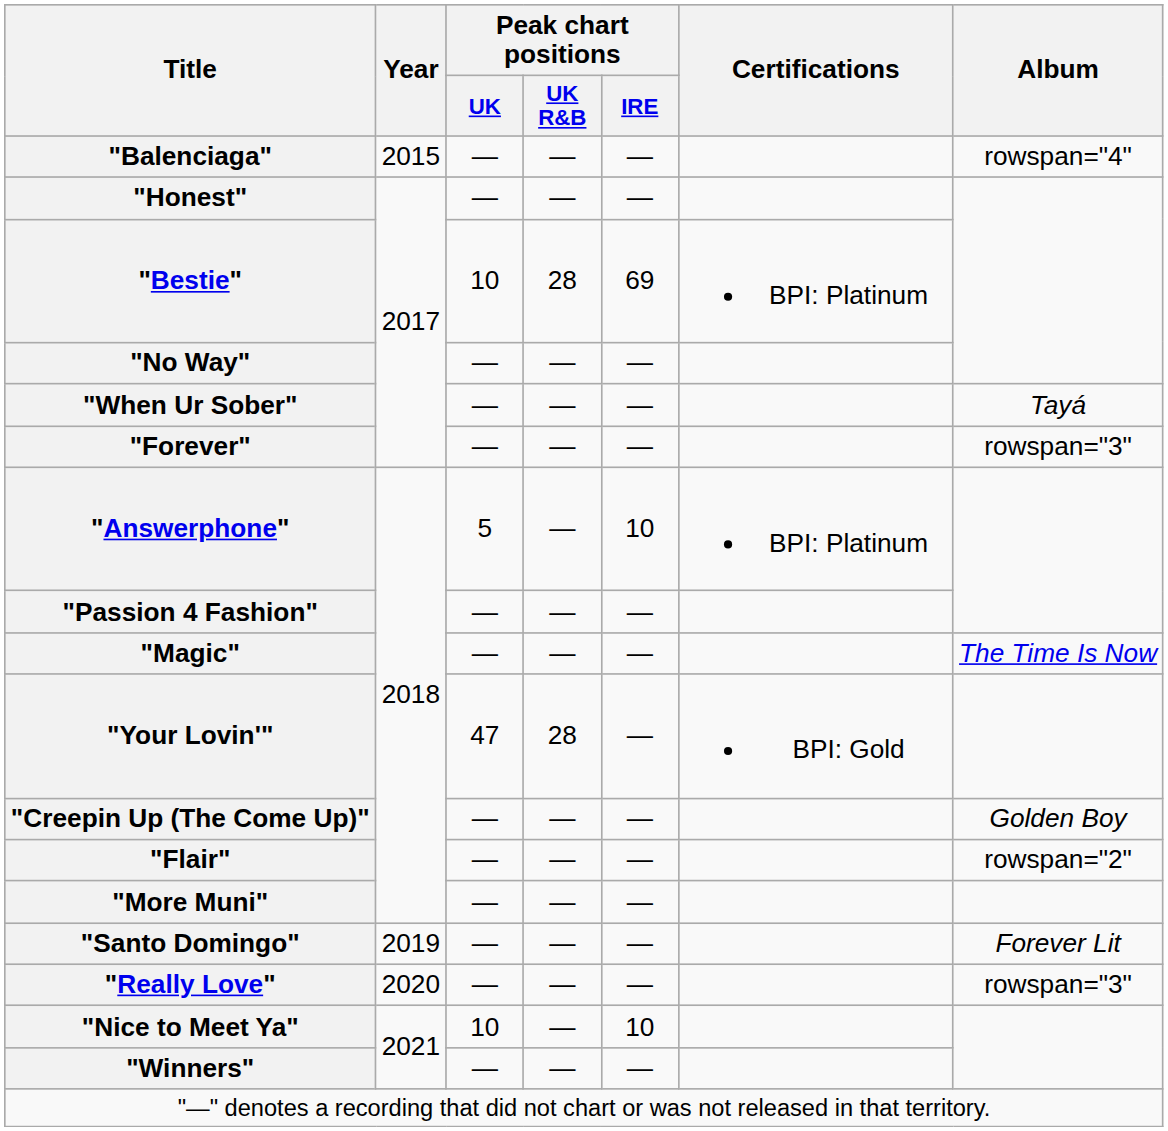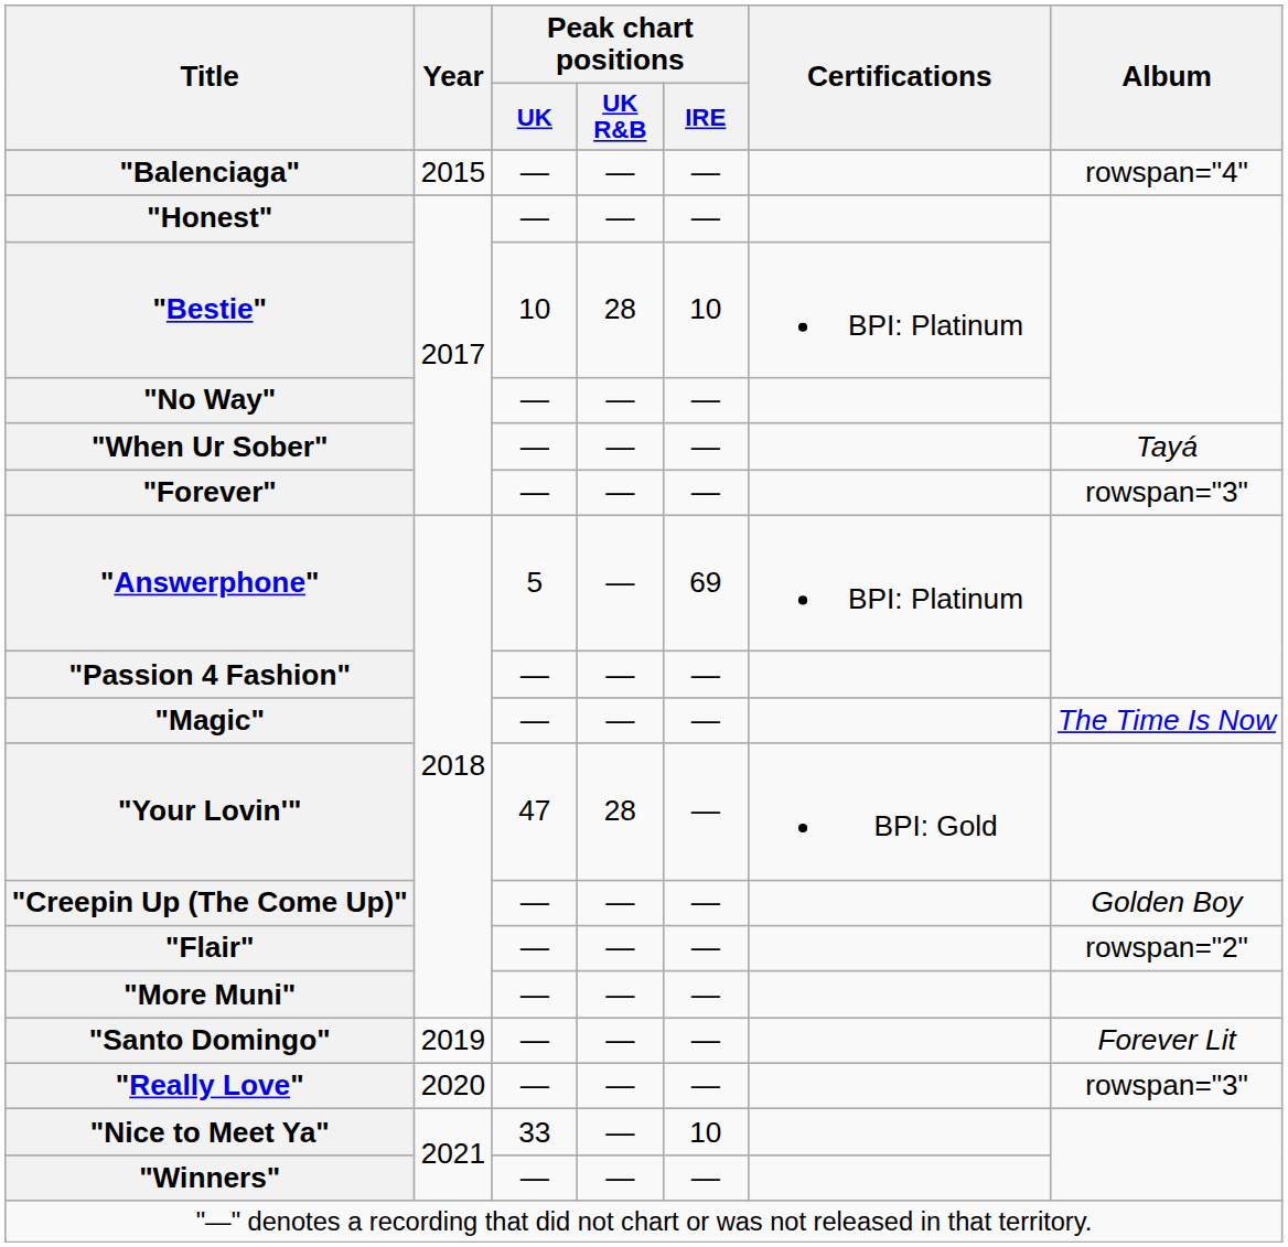"Bestie" | Peak chart positions / IRE: 69 -> 10
"Answerphone" | Peak chart positions / IRE: 10 -> 69
"Nice to Meet Ya" | Peak chart positions / UK: 10 -> 33
